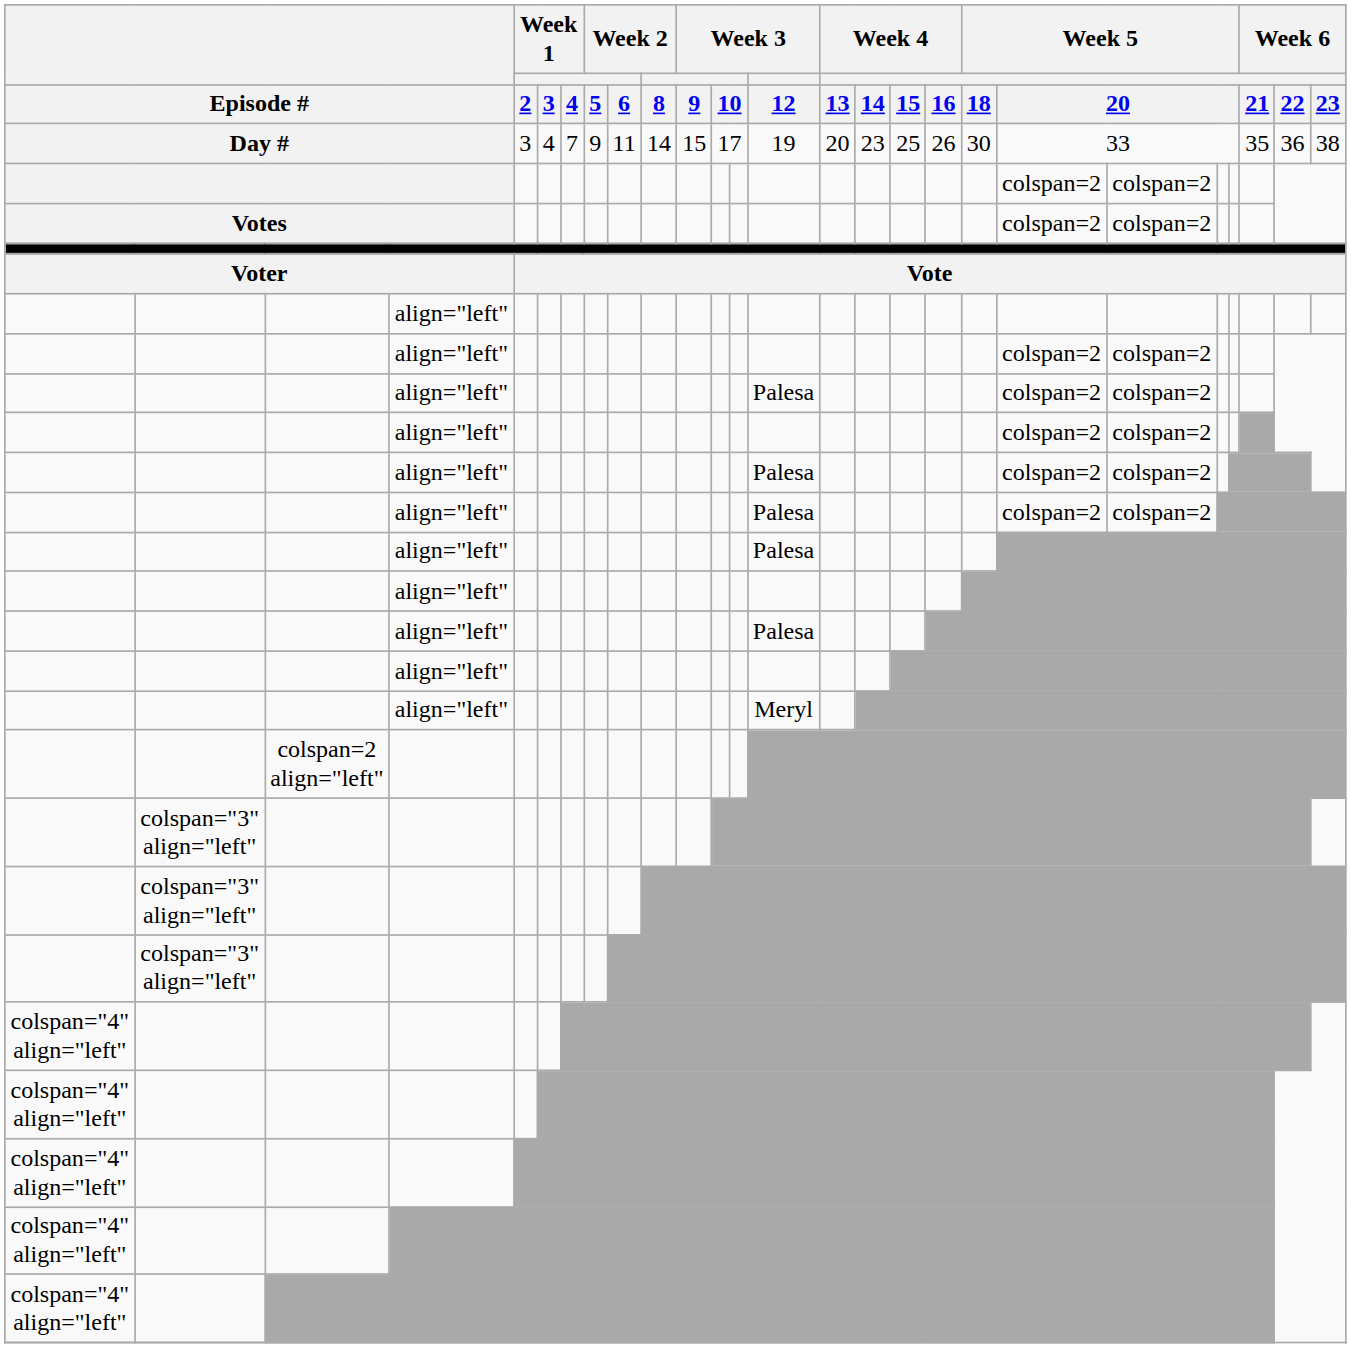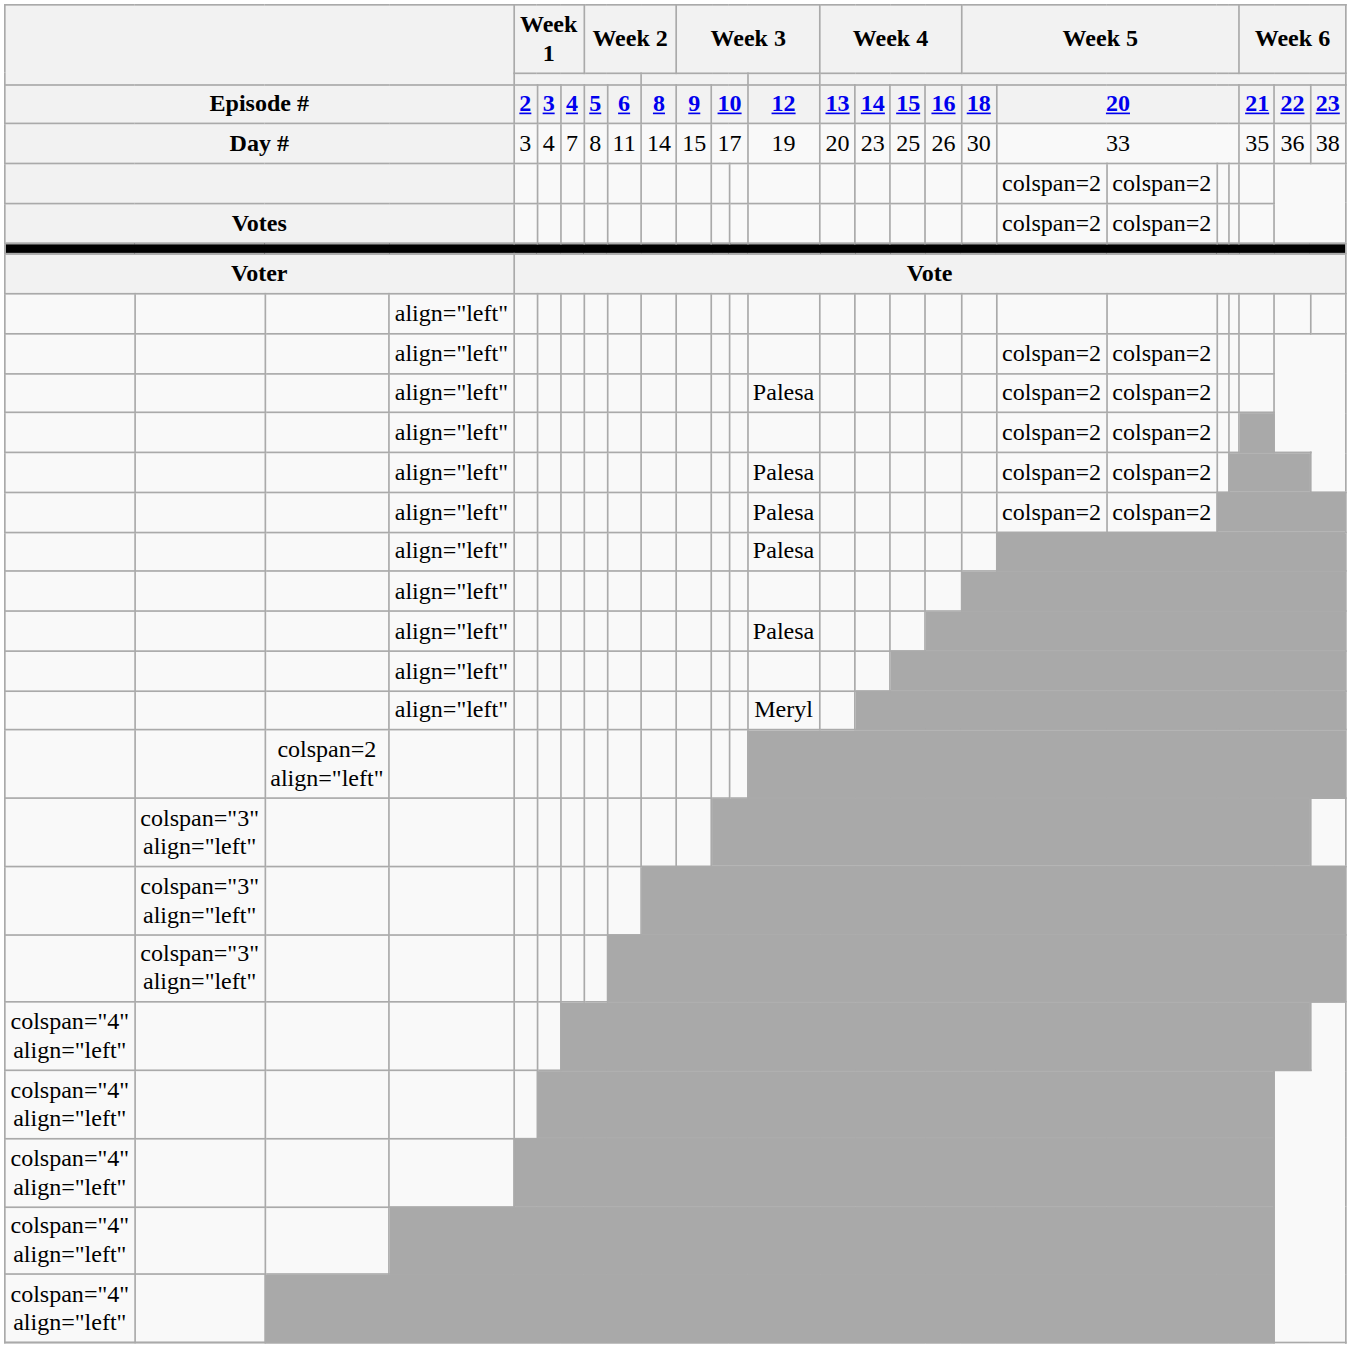Day # | Week 2 / 5: 9 -> 8
